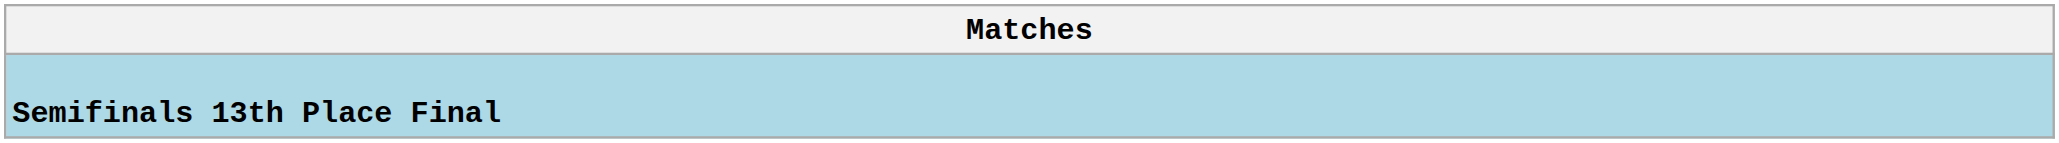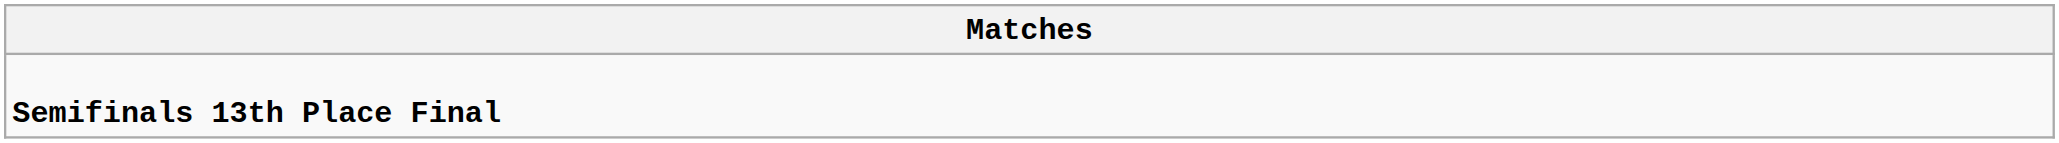row 2 | column 1: lightblue background -> no background
